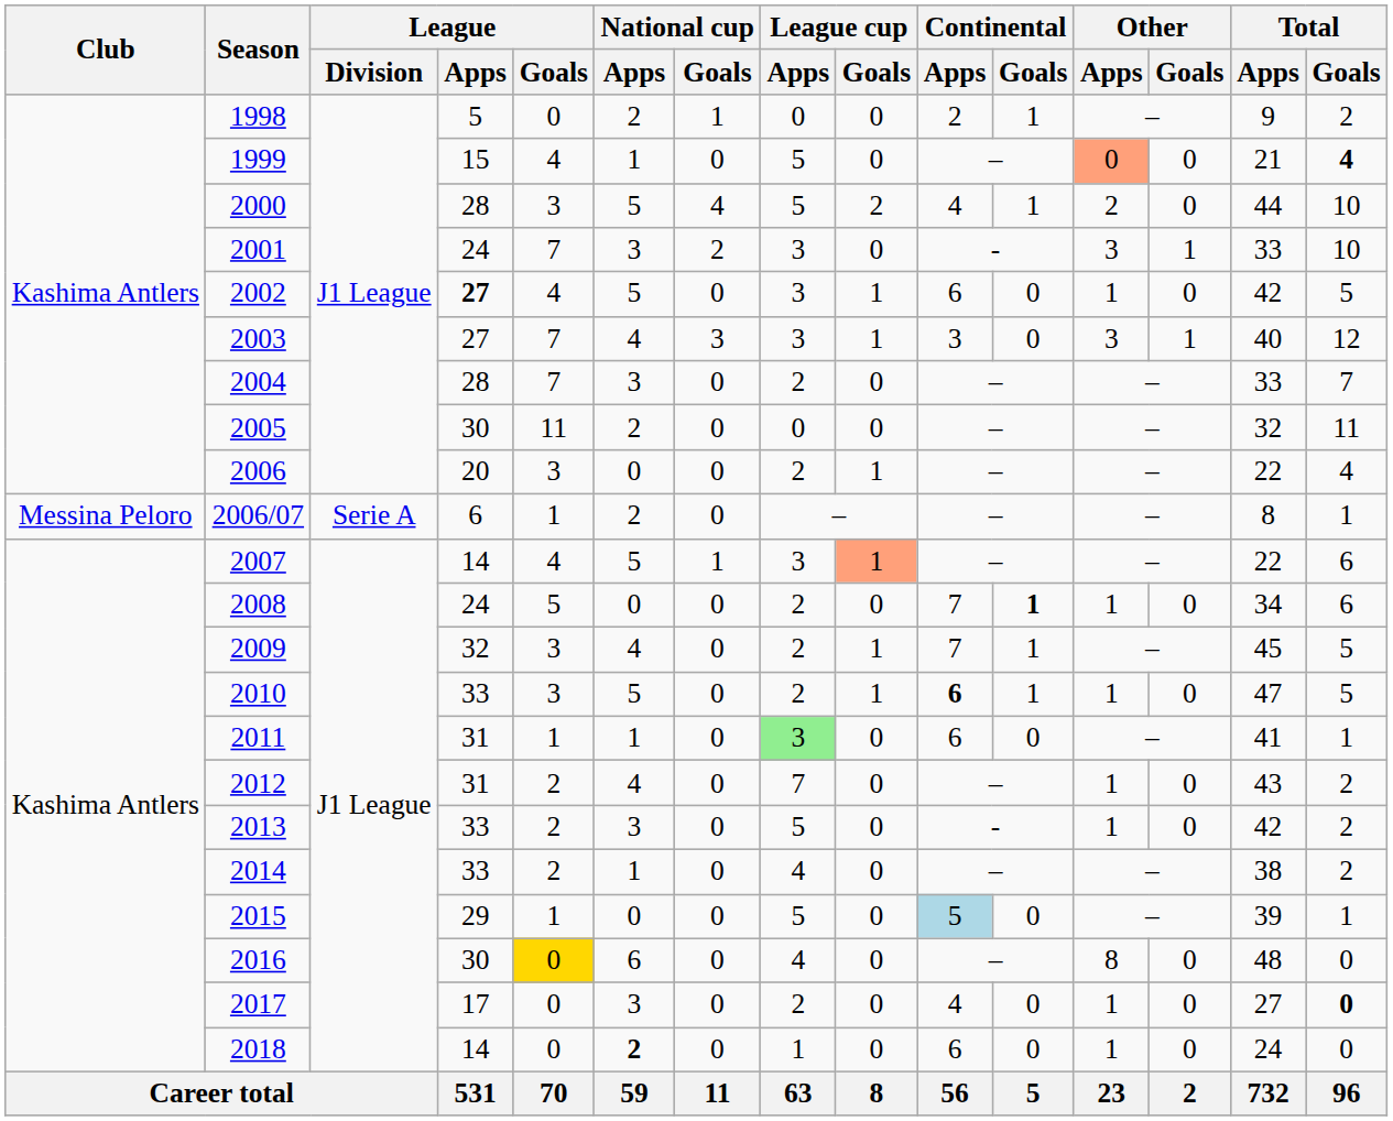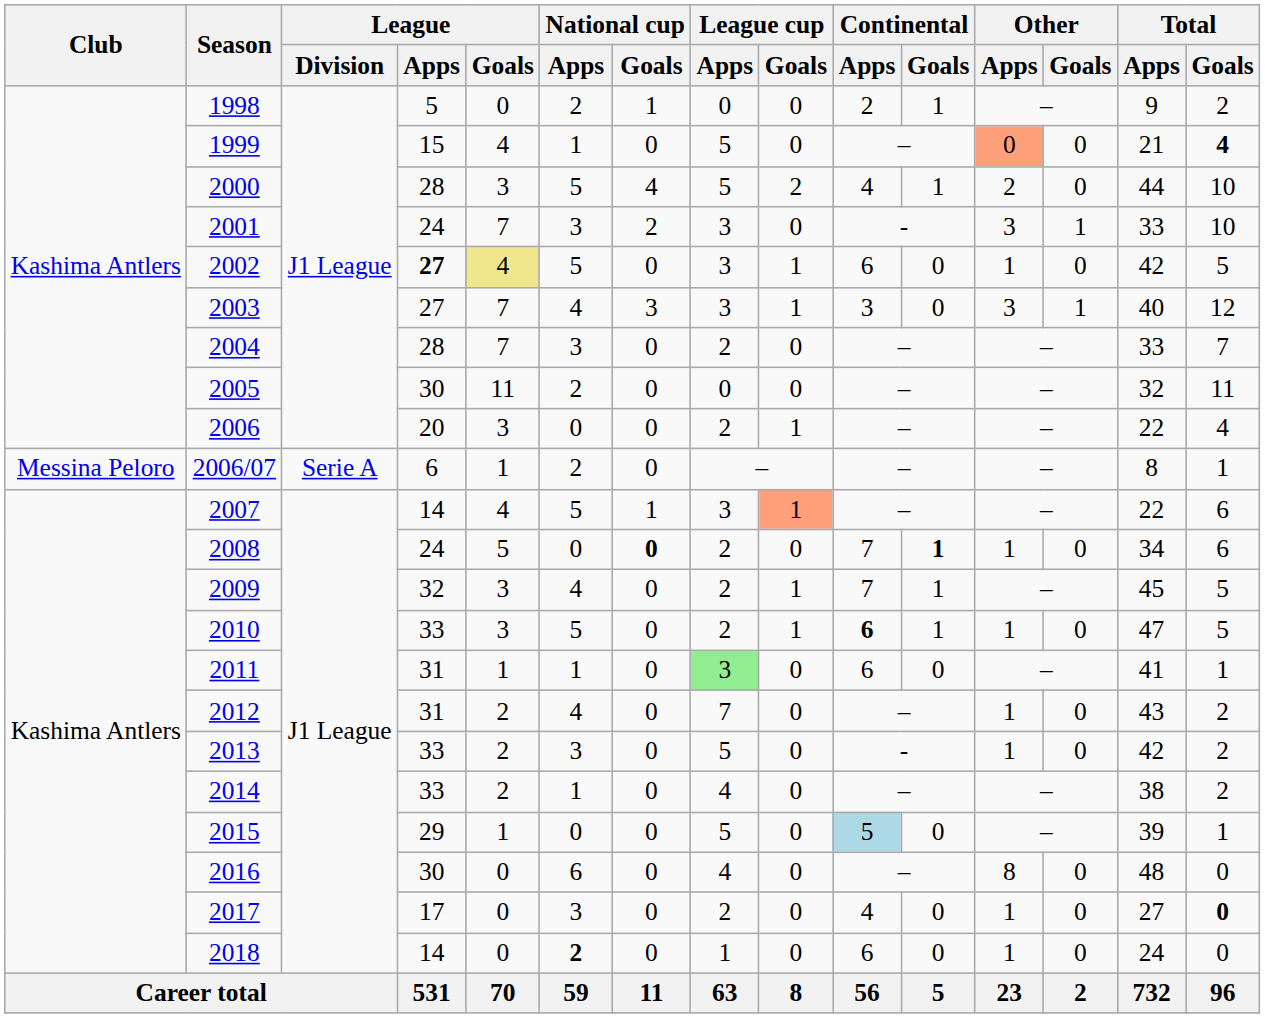2002 | League / Goals: no background -> khaki background
2008 | National cup / Goals: normal -> bold
2016 | League / Goals: gold background -> no background
